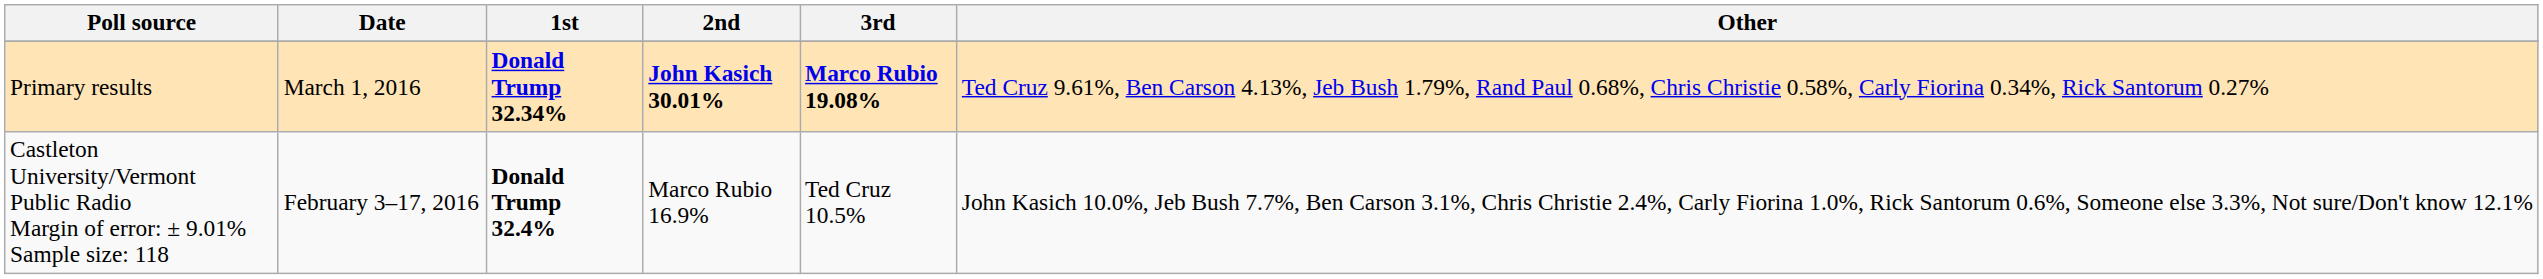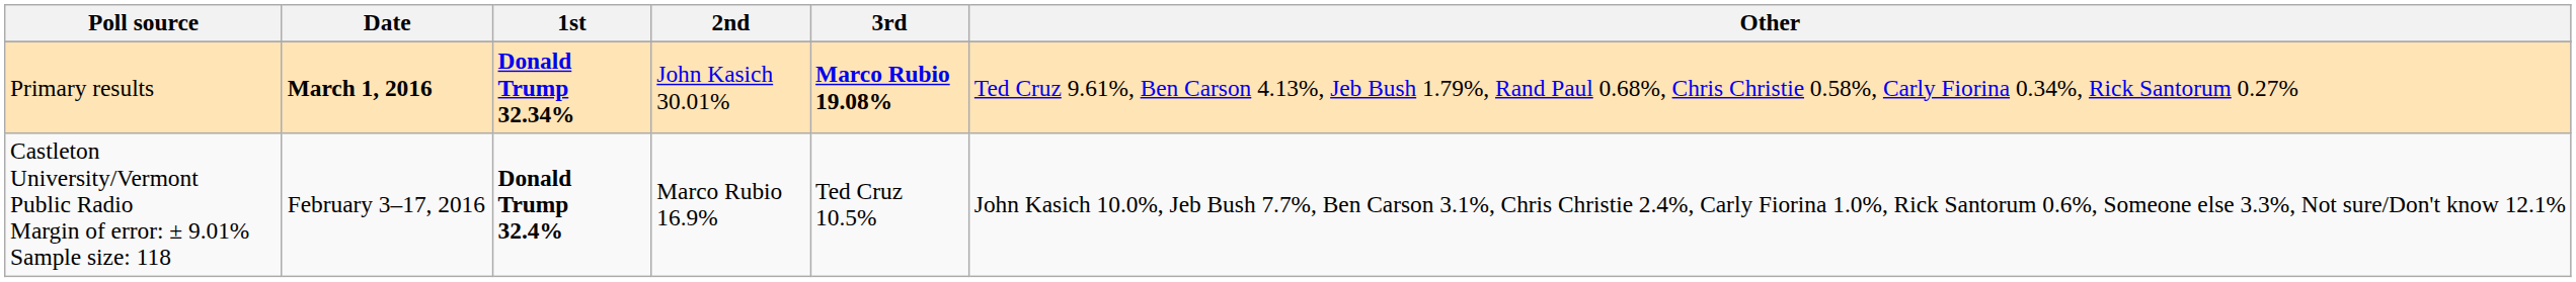Primary results | Date: normal -> bold
Primary results | 2nd: bold -> normal
